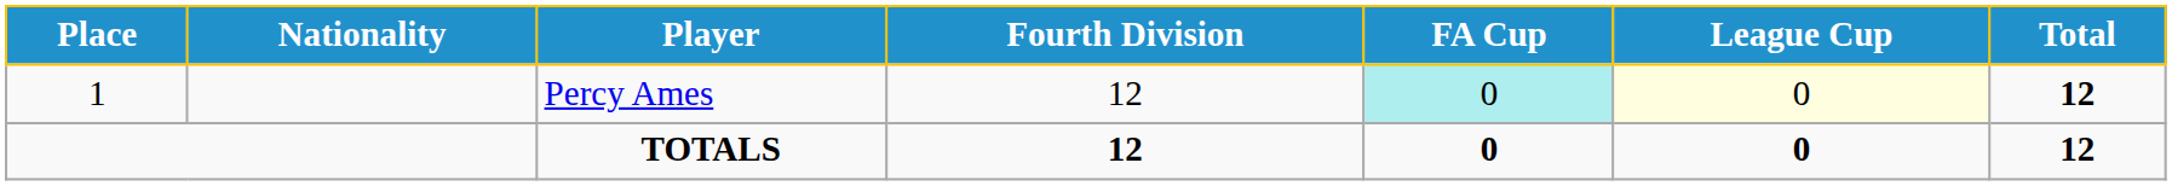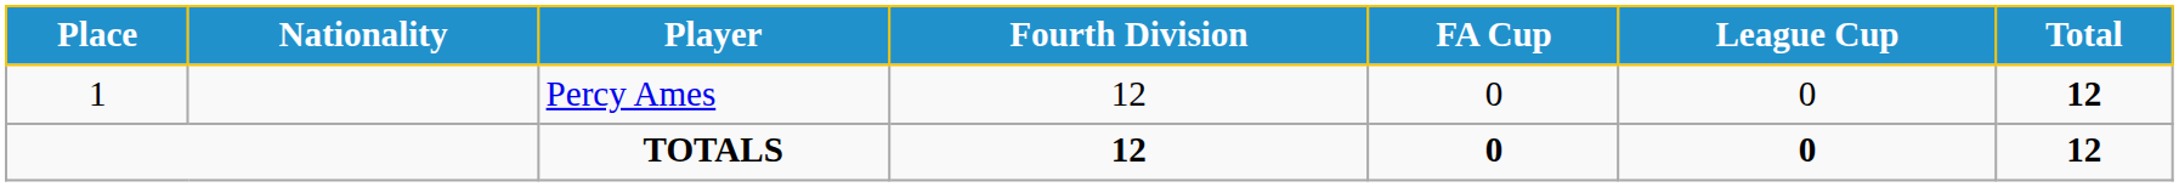Percy Ames | FA Cup: paleturquoise background -> no background
Percy Ames | League Cup: lightyellow background -> no background
